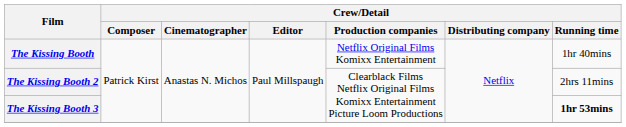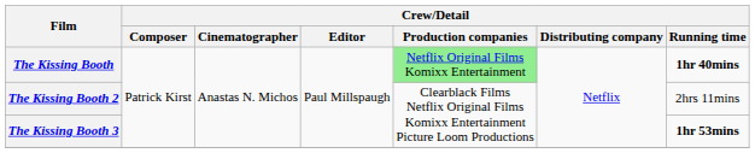The Kissing Booth | Crew/Detail / Production companies: no background -> lightgreen background
The Kissing Booth | Crew/Detail / Running time: normal -> bold
